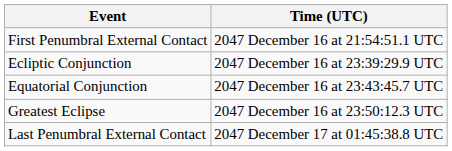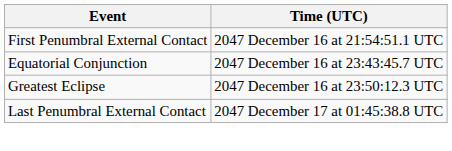- row: Ecliptic Conjunction | 2047 December 16 at 23:39:29.9 UTC
